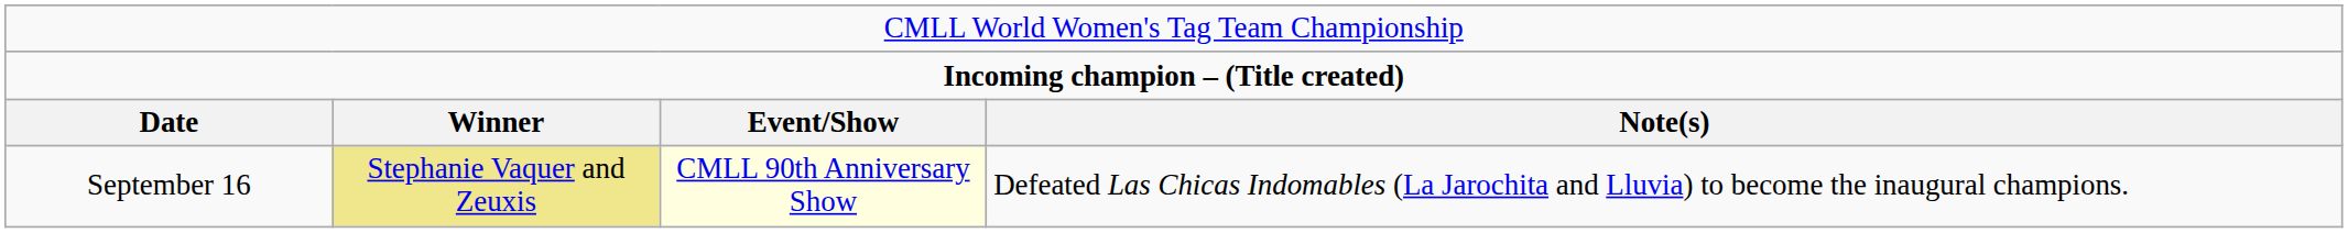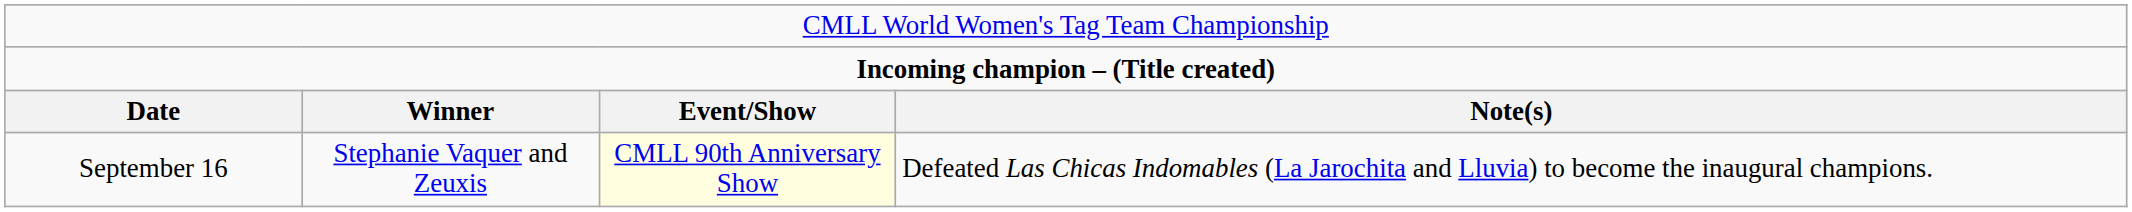September 16 | column 2: khaki background -> no background
